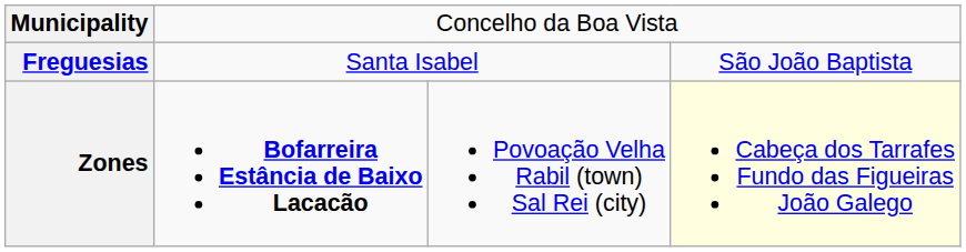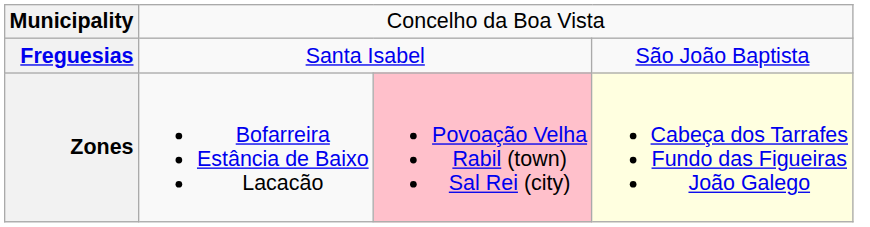Zones | column 2: bold -> normal
Zones | column 3: no background -> pink background
